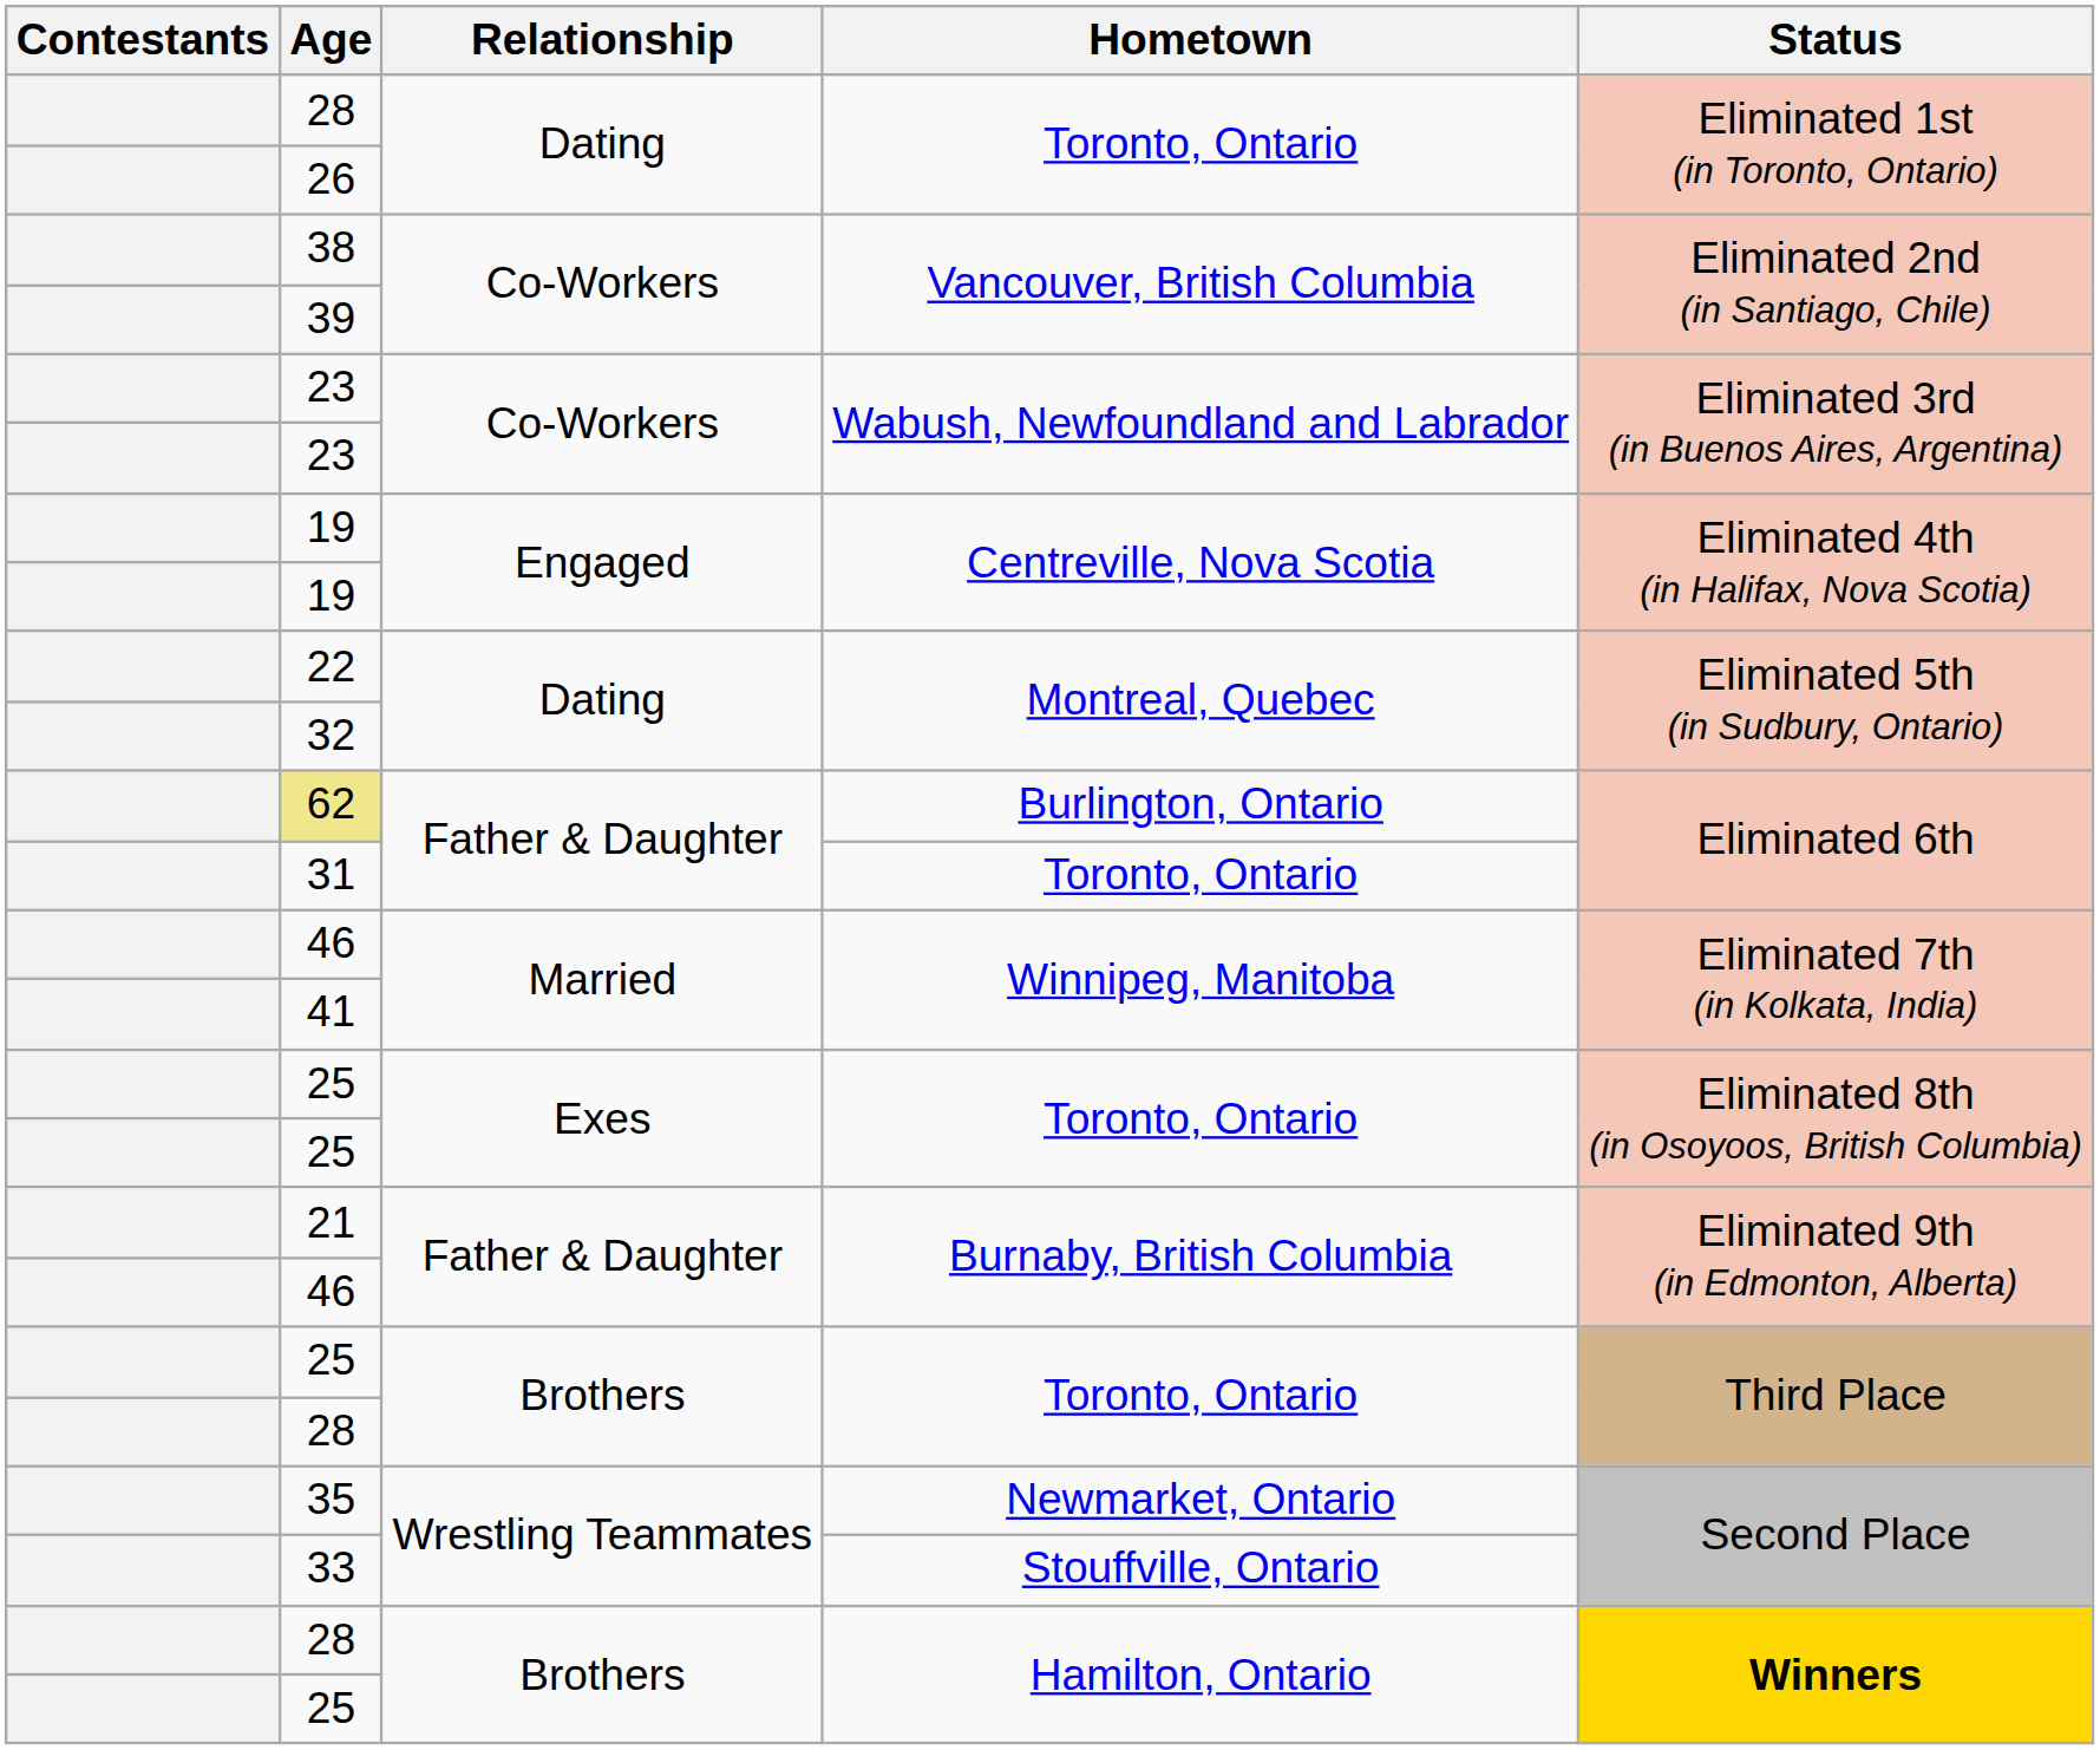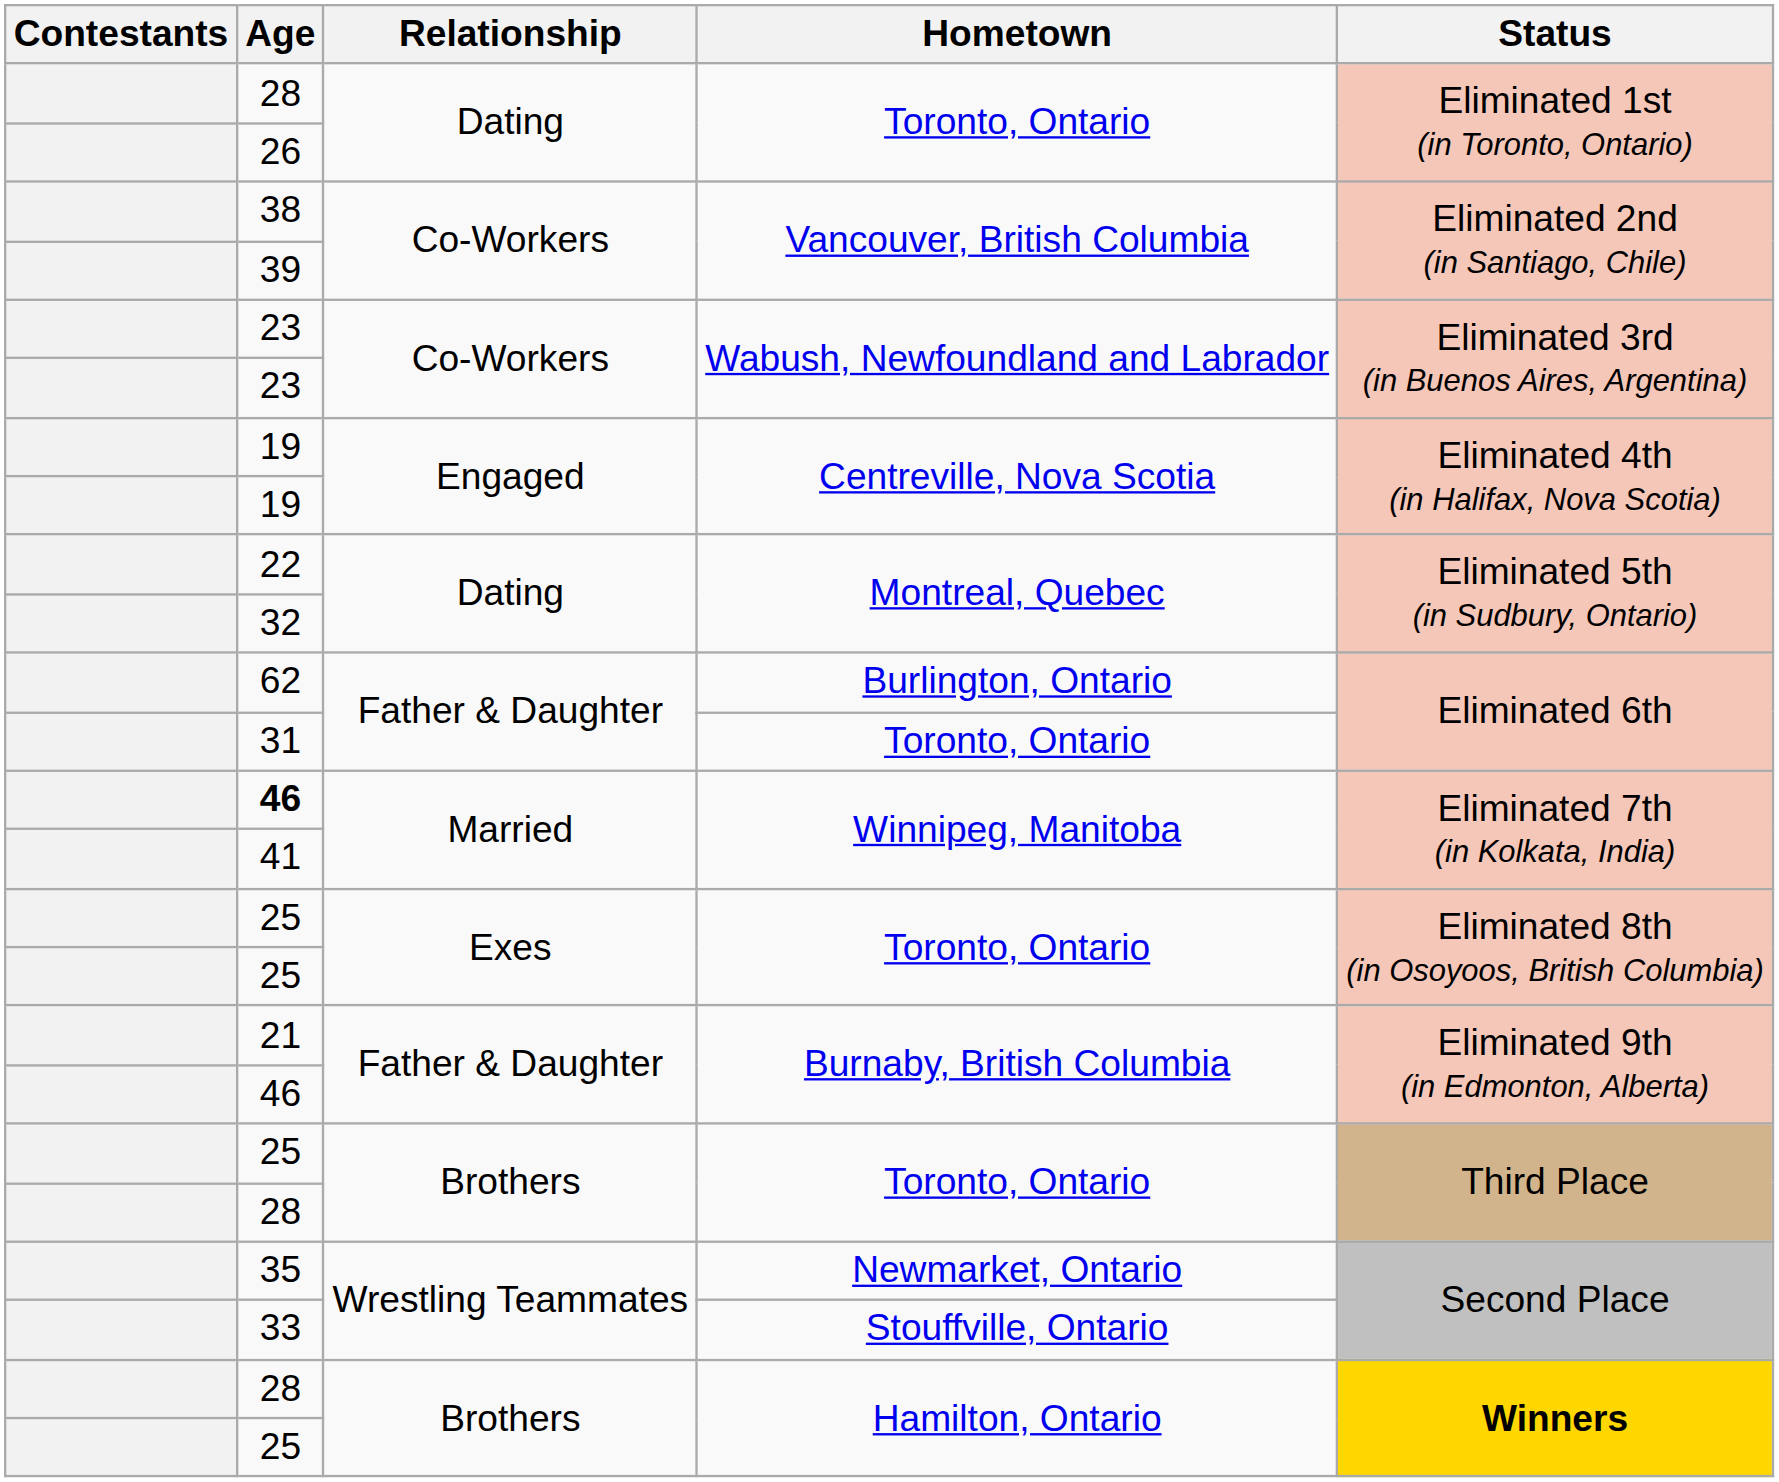62 | Age: khaki background -> no background
46 / Winnipeg, Manitoba | Age: normal -> bold
